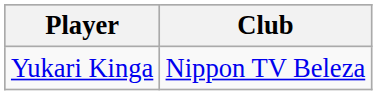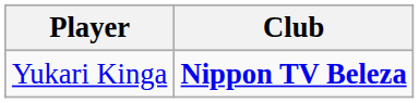Yukari Kinga | Club: normal -> bold
